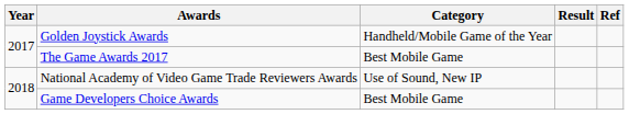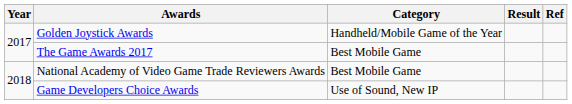National Academy of Video Game Trade Reviewers Awards | Category: Use of Sound, New IP -> Best Mobile Game
Game Developers Choice Awards | Category: Best Mobile Game -> Use of Sound, New IP
